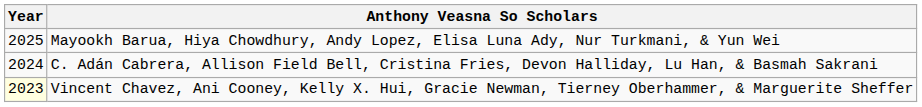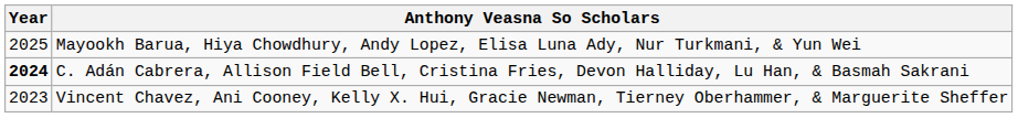row 3 | Year: normal -> bold
row 4 | Year: lightyellow background -> no background
